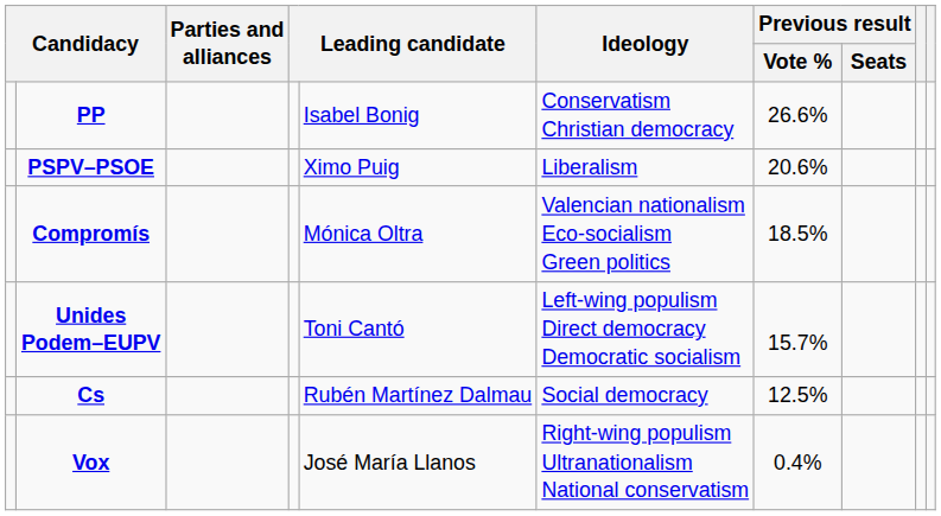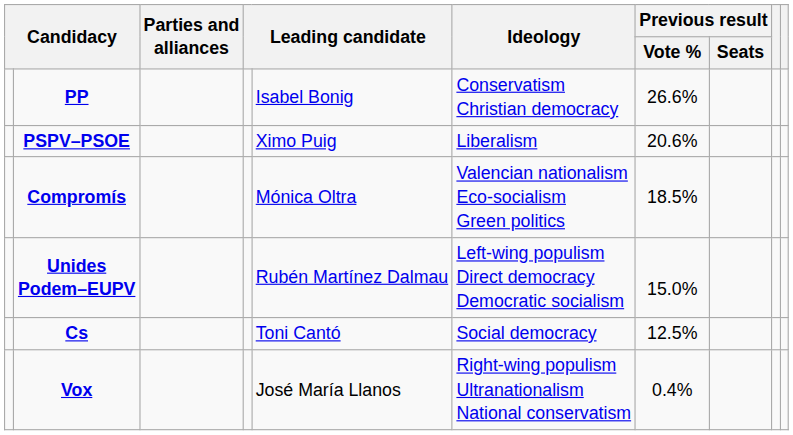Unides Podem–EUPV | column 5: Toni Cantó -> Rubén Martínez Dalmau
Unides Podem–EUPV | Previous result / Vote %: 15.7% -> 15.0%
Cs | column 5: Rubén Martínez Dalmau -> Toni Cantó
